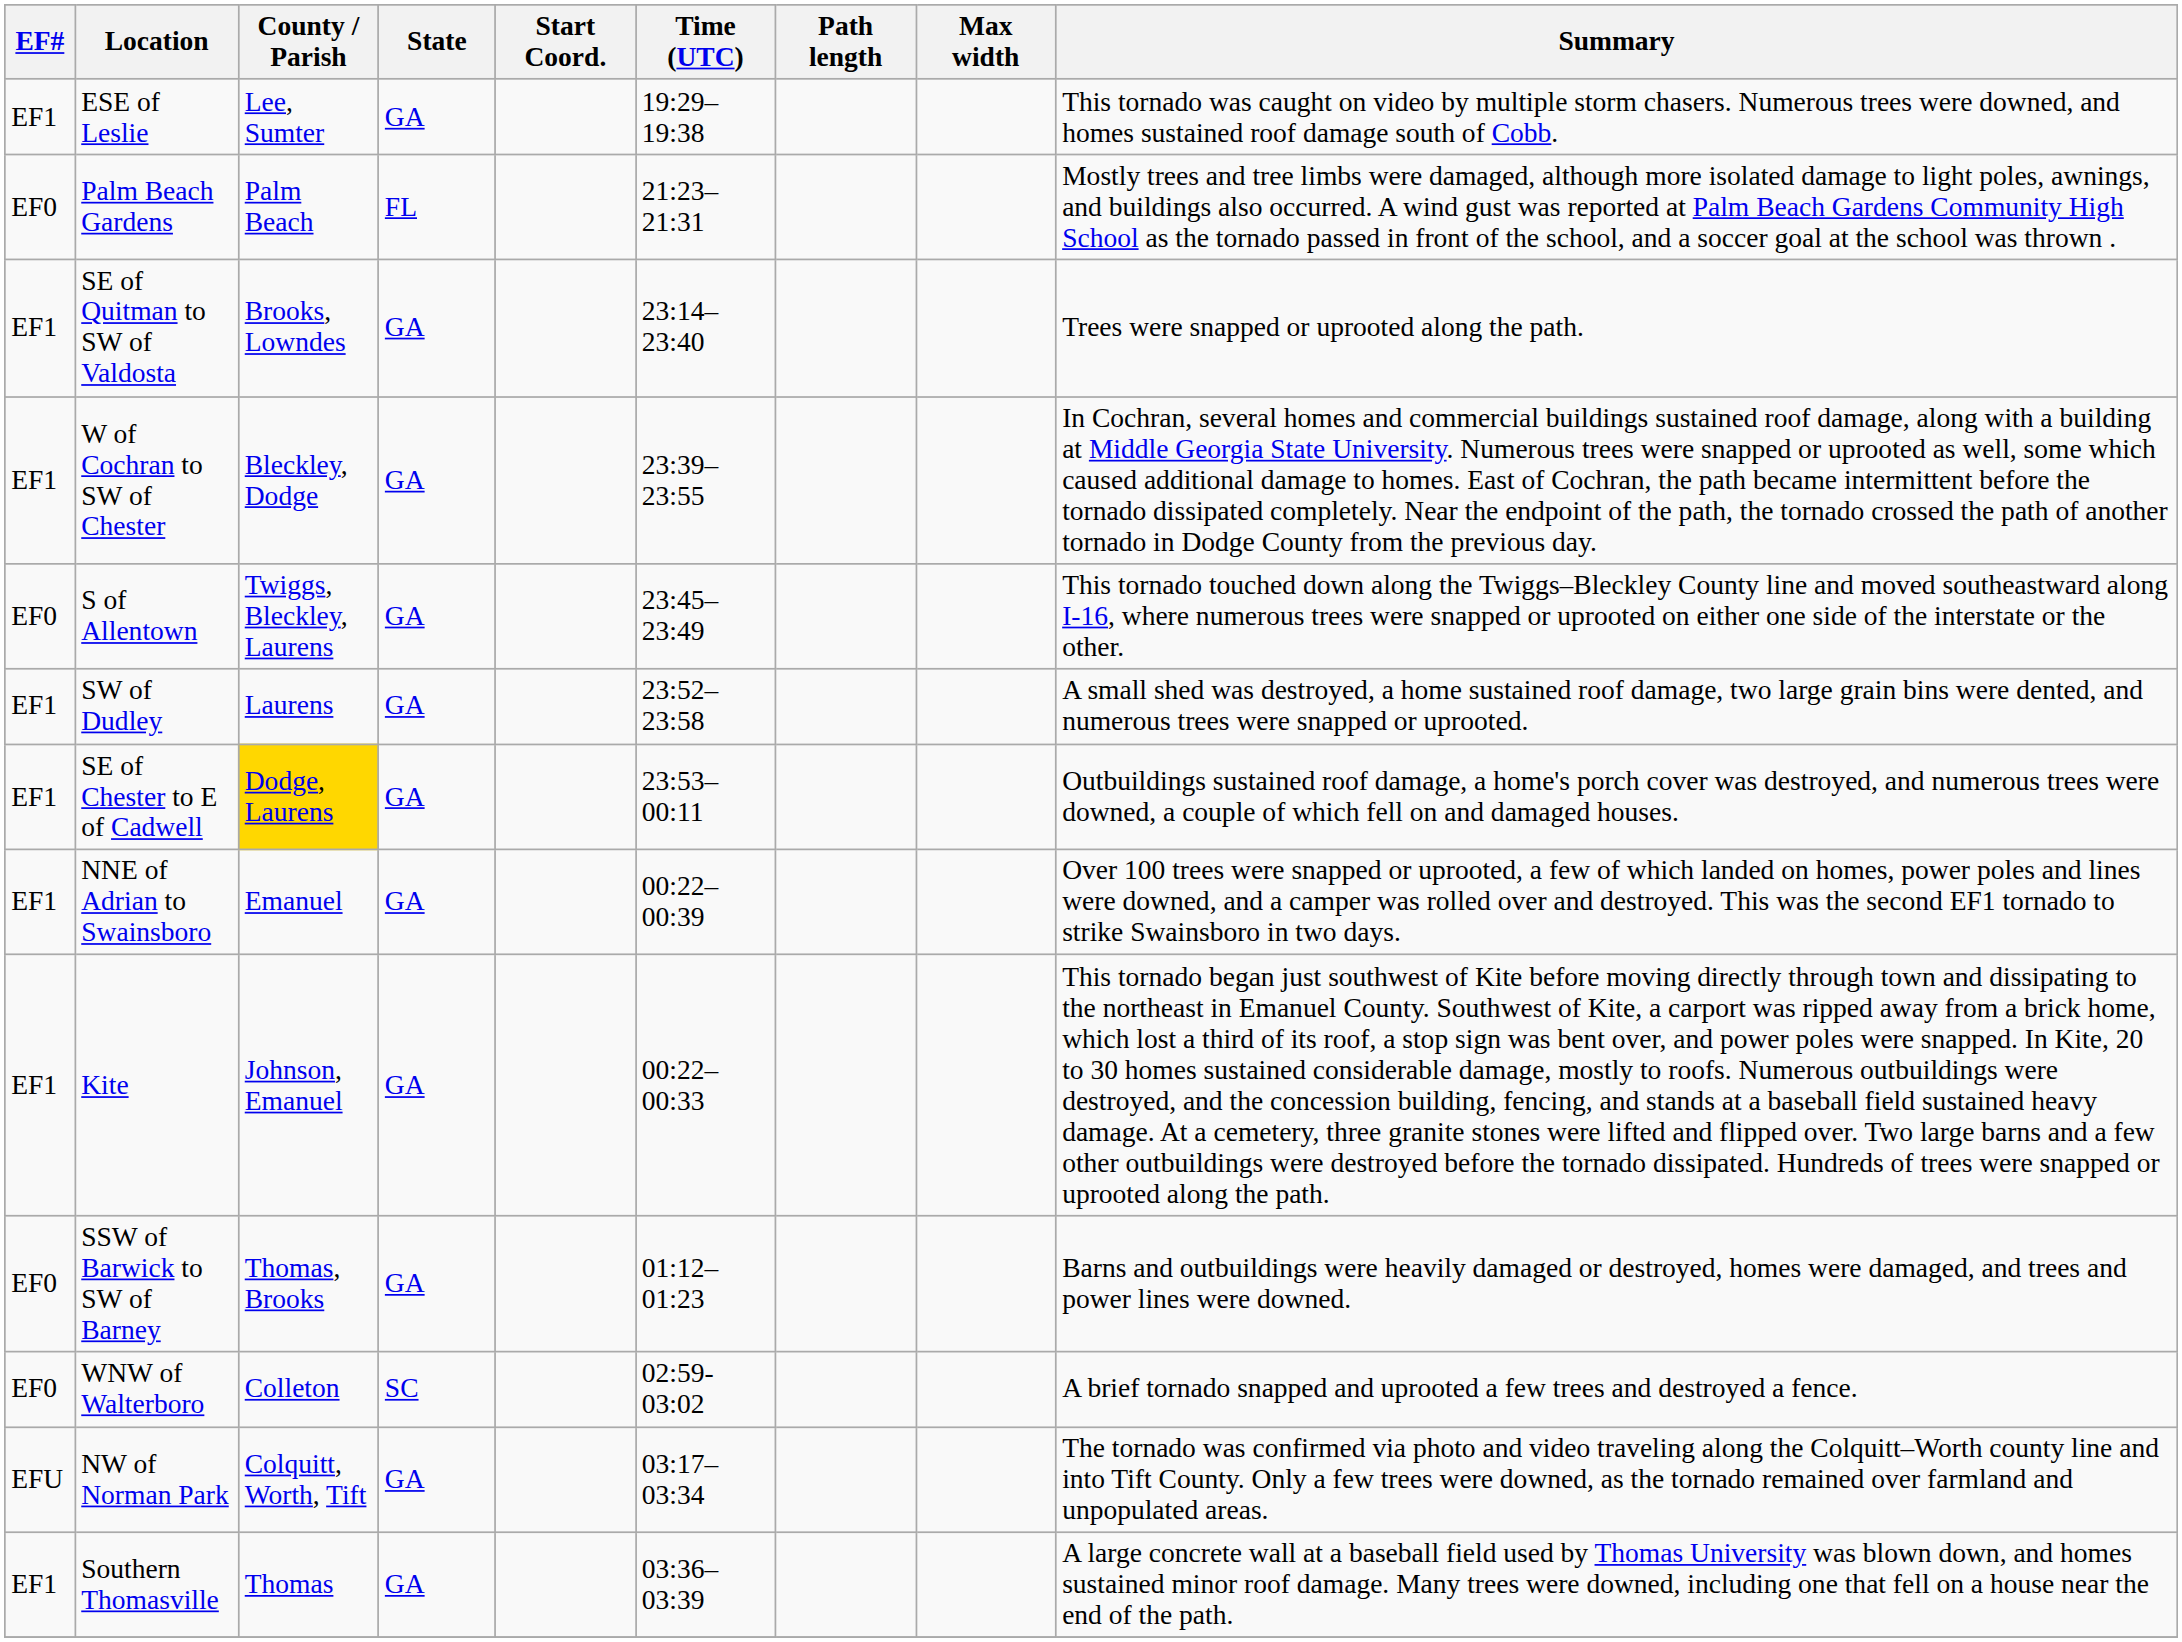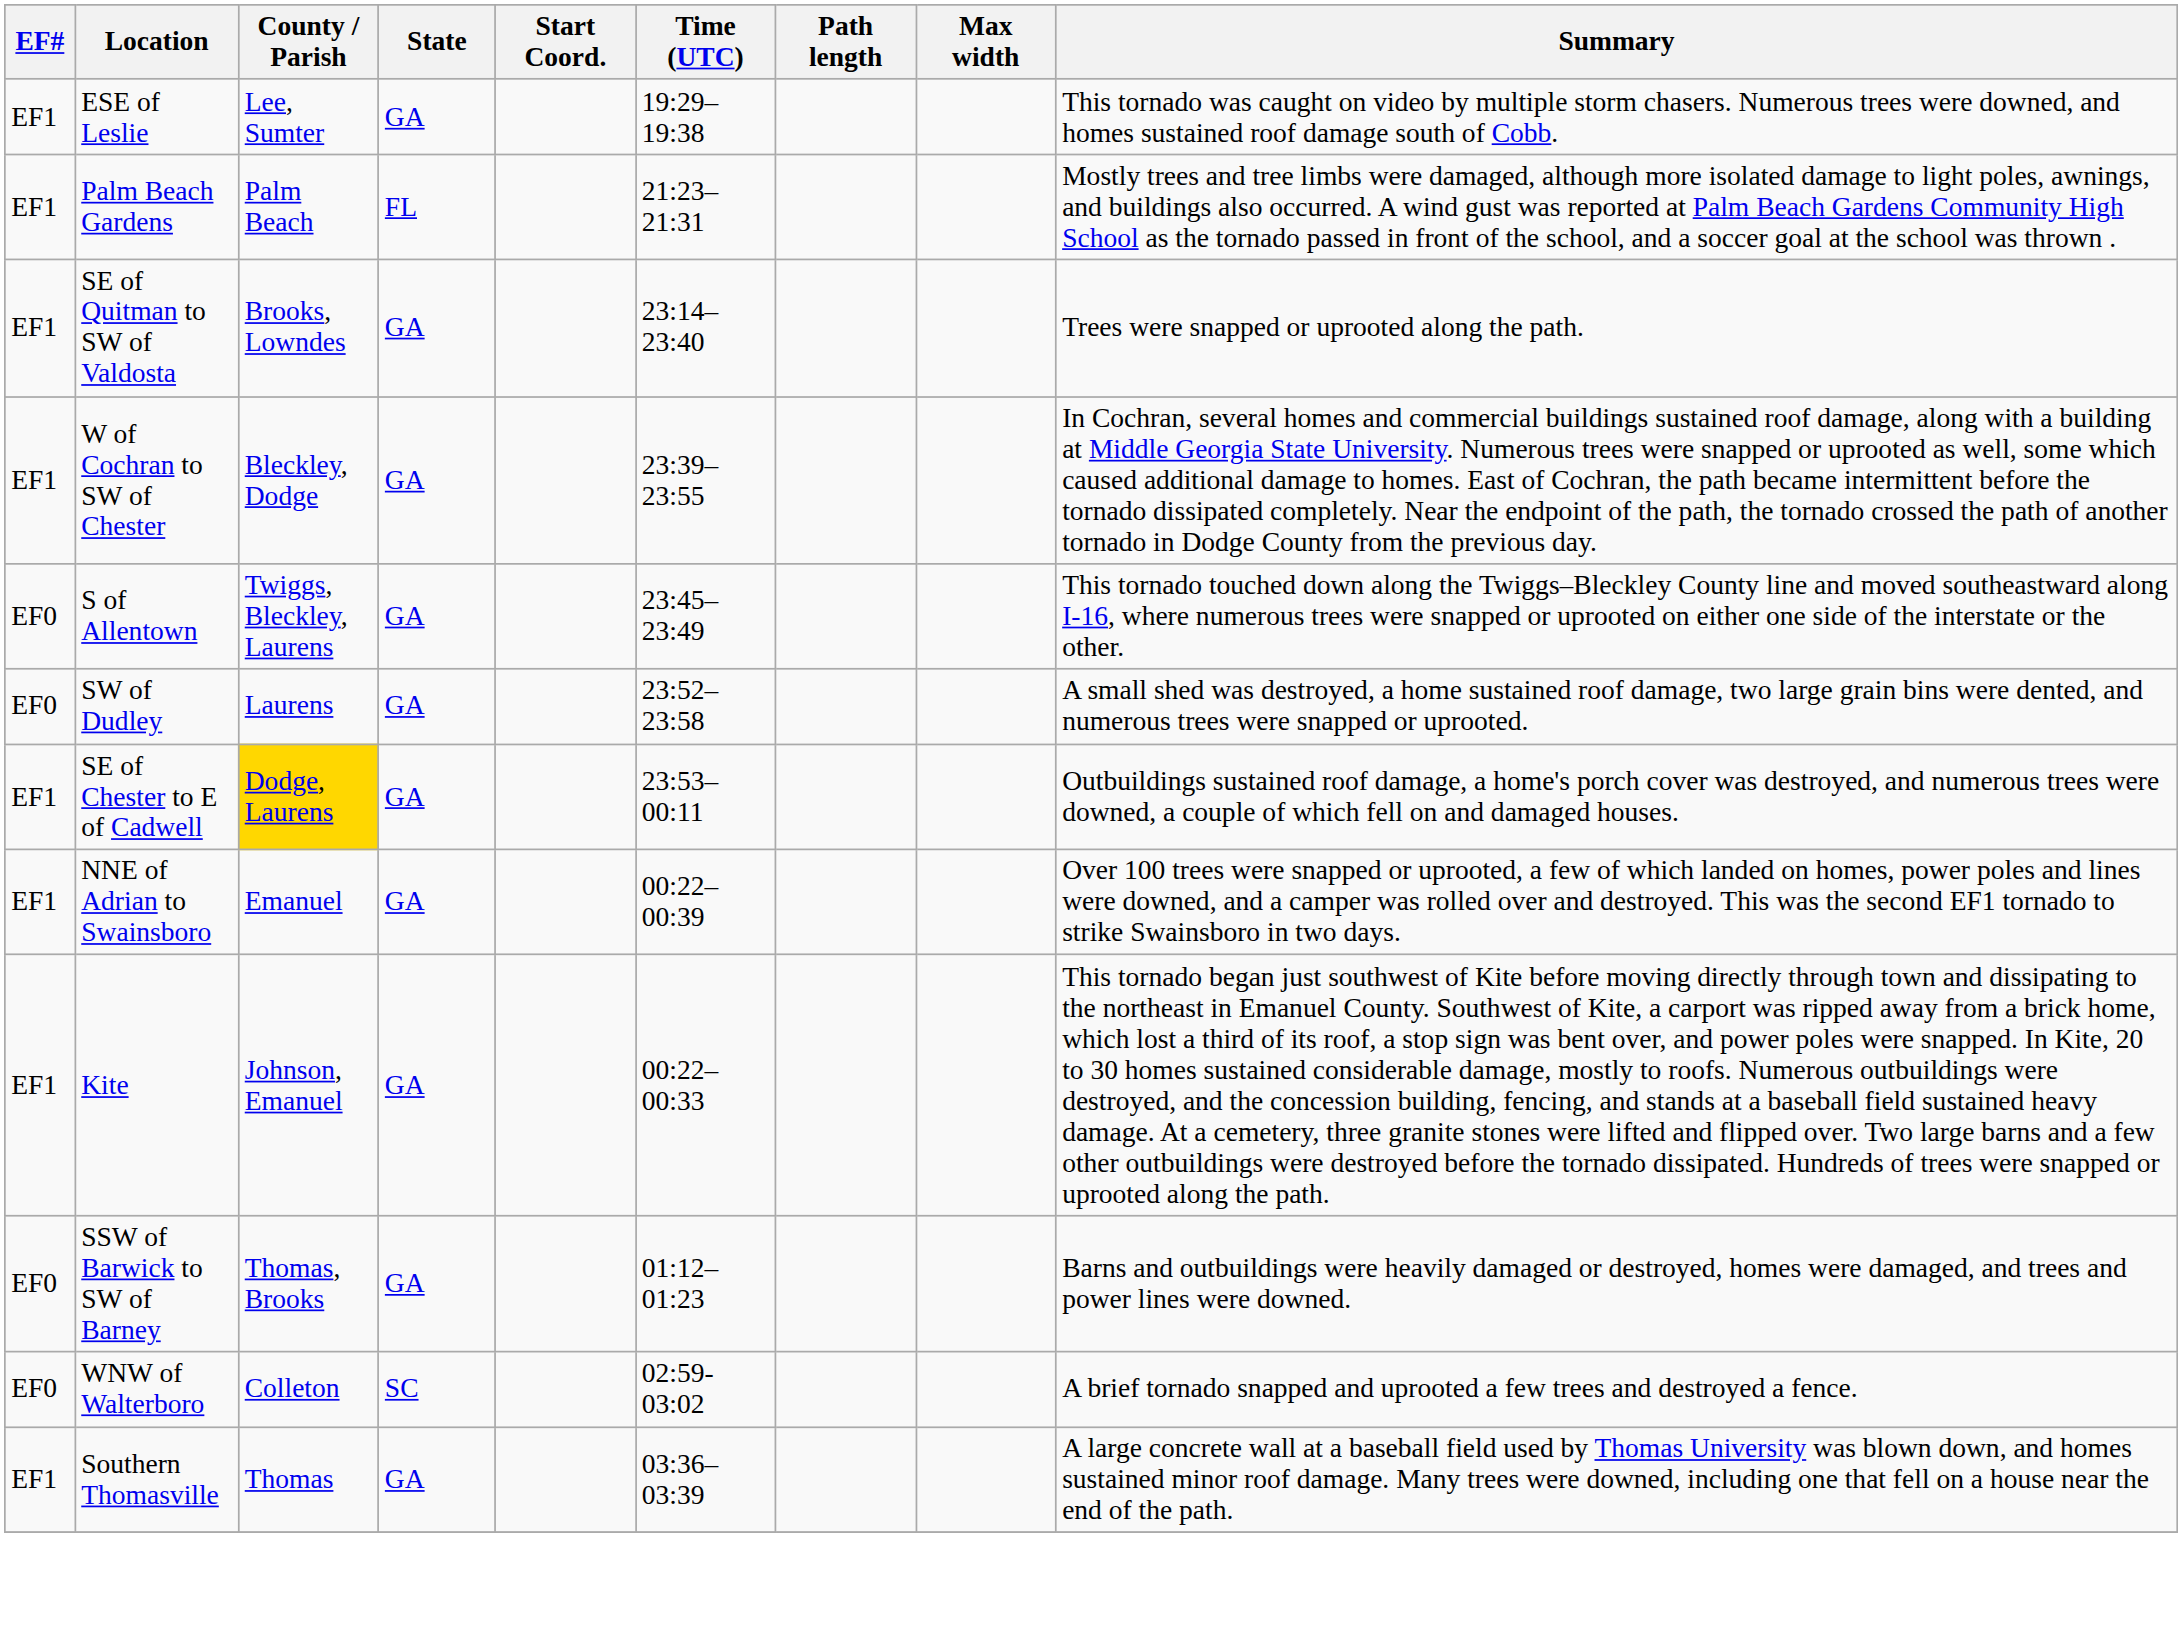Palm Beach Gardens | EF#: EF0 -> EF1
SW of Dudley | EF#: EF1 -> EF0
- row: EFU | NW of Norman Park | Colquitt, Worth, Tift | GA | 03:17–03:34 | The tornado was confirmed via photo and video traveling along the Colquitt–Worth county line and into Tift County. Only a few trees were downed, as the tornado remained over farmland and unpopulated areas.
